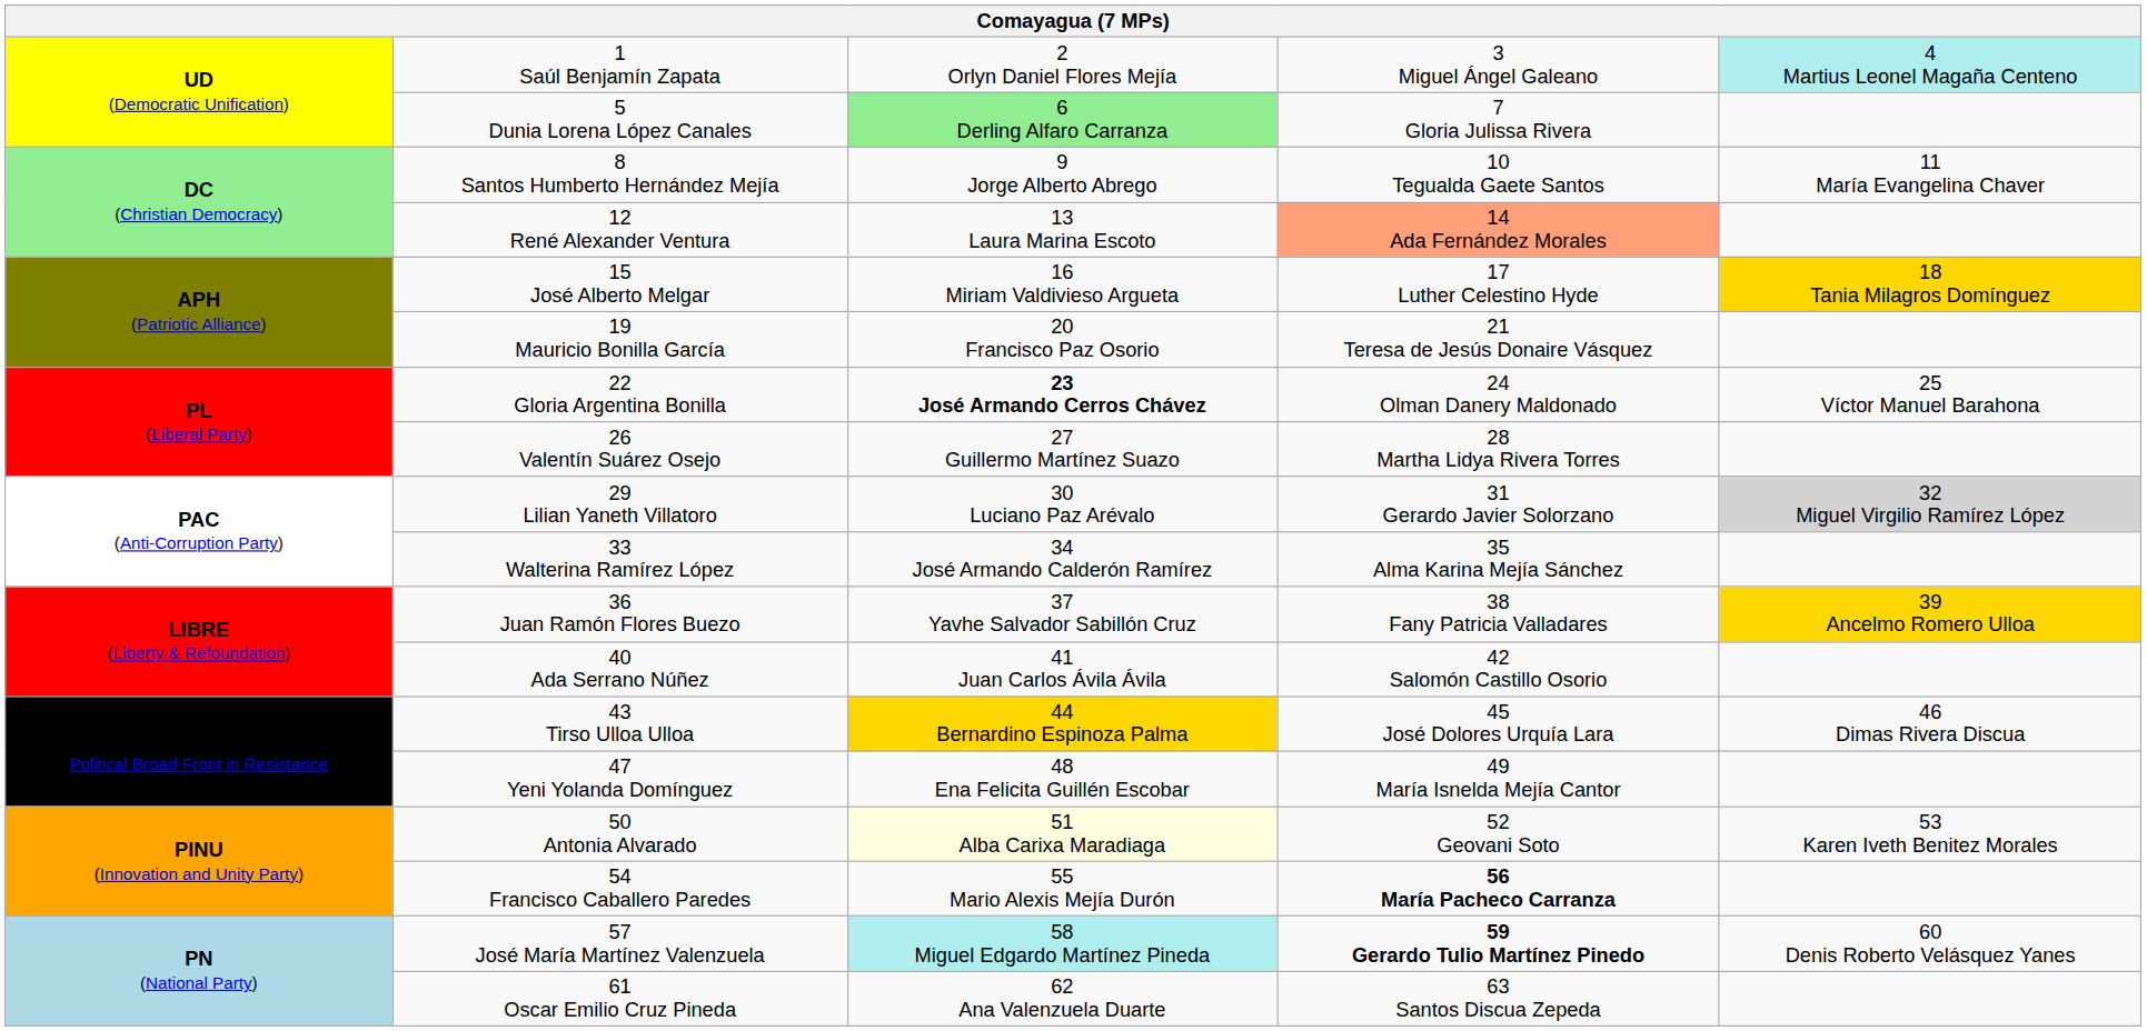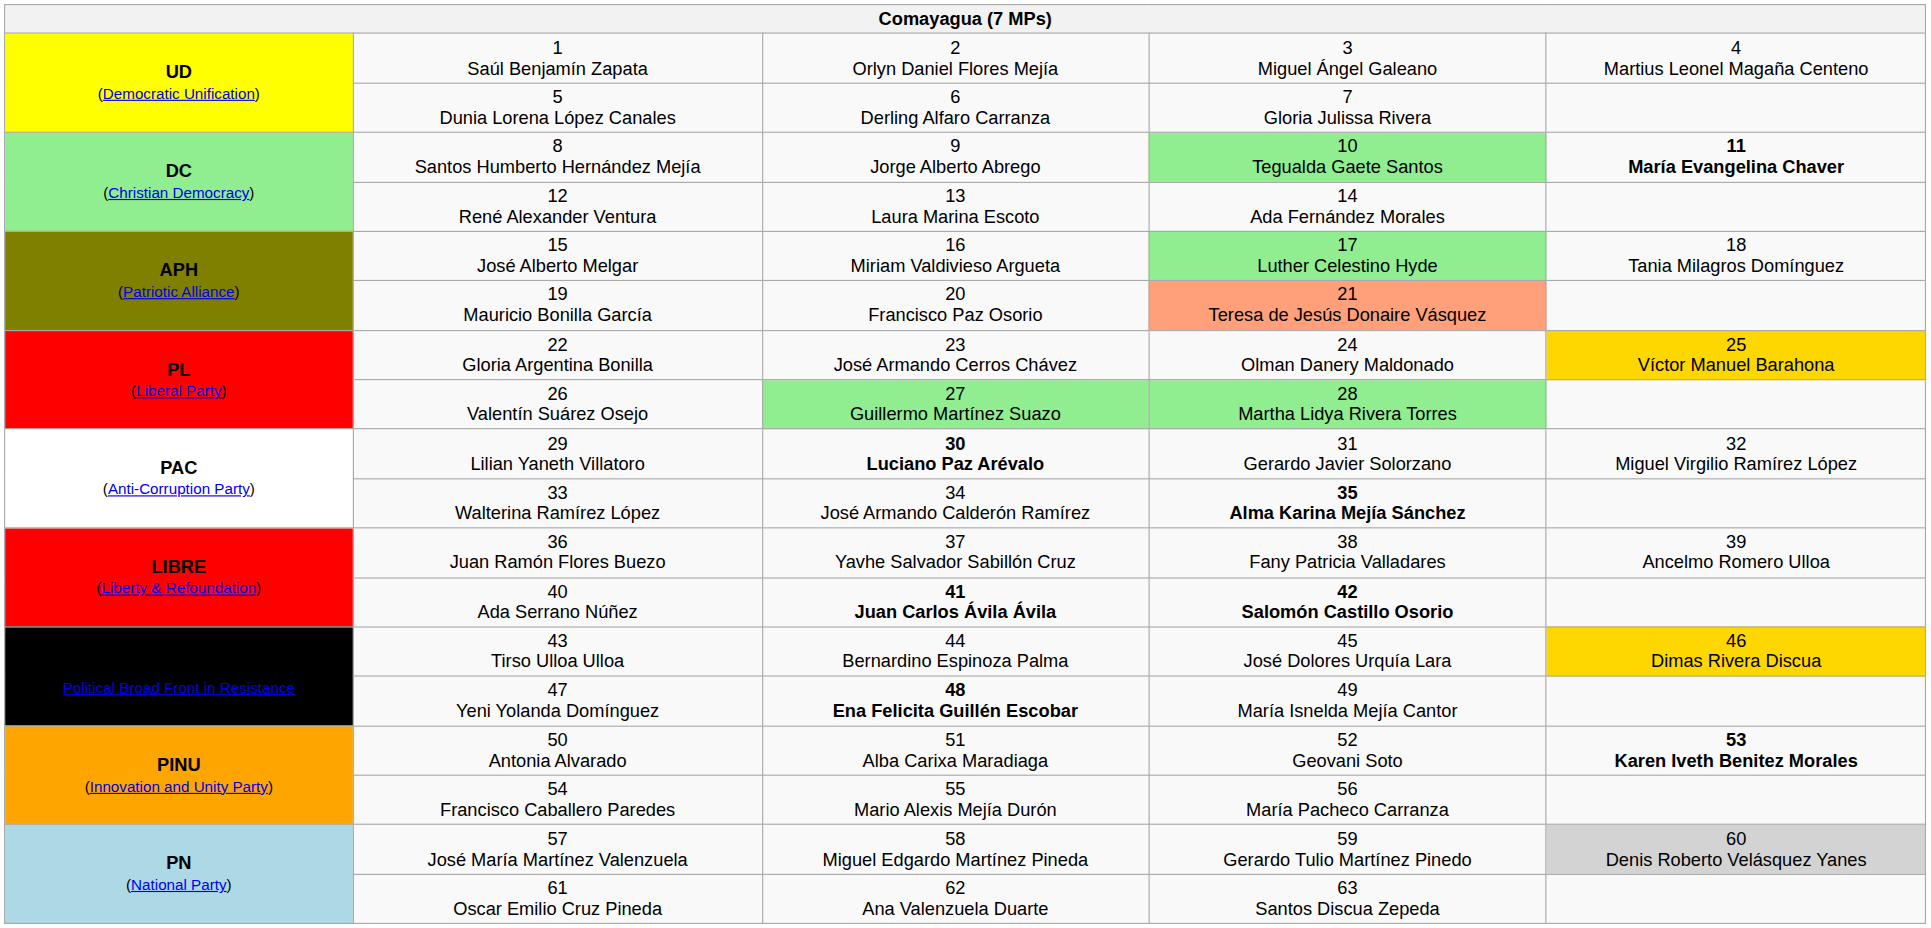1 Saúl Benjamín Zapata | column 5: paleturquoise background -> no background
5 Dunia Lorena López Canales | column 3: lightgreen background -> no background
8 Santos Humberto Hernández Mejía | column 4: no background -> lightgreen background
8 Santos Humberto Hernández Mejía | column 5: normal -> bold
12 René Alexander Ventura | column 4: lightsalmon background -> no background
15 José Alberto Melgar | column 4: no background -> lightgreen background
15 José Alberto Melgar | column 5: gold background -> no background
19 Mauricio Bonilla García | column 4: no background -> lightsalmon background
22 Gloria Argentina Bonilla | column 3: bold -> normal
22 Gloria Argentina Bonilla | column 5: no background -> gold background
26 Valentín Suárez Osejo | column 3: no background -> lightgreen background
26 Valentín Suárez Osejo | column 4: no background -> lightgreen background
29 Lilian Yaneth Villatoro | column 3: normal -> bold
29 Lilian Yaneth Villatoro | column 5: lightgrey background -> no background
33 Walterina Ramírez López | column 4: normal -> bold
36 Juan Ramón Flores Buezo | column 5: gold background -> no background
40 Ada Serrano Núñez | column 3: normal -> bold
40 Ada Serrano Núñez | column 4: normal -> bold
43 Tirso Ulloa Ulloa | column 3: gold background -> no background
43 Tirso Ulloa Ulloa | column 5: no background -> gold background
47 Yeni Yolanda Domínguez | column 3: normal -> bold
50 Antonia Alvarado | column 3: lightyellow background -> no background
50 Antonia Alvarado | column 5: normal -> bold
54 Francisco Caballero Paredes | column 4: bold -> normal
57 José María Martínez Valenzuela | column 3: paleturquoise background -> no background
57 José María Martínez Valenzuela | column 4: bold -> normal
57 José María Martínez Valenzuela | column 5: no background -> lightgrey background
